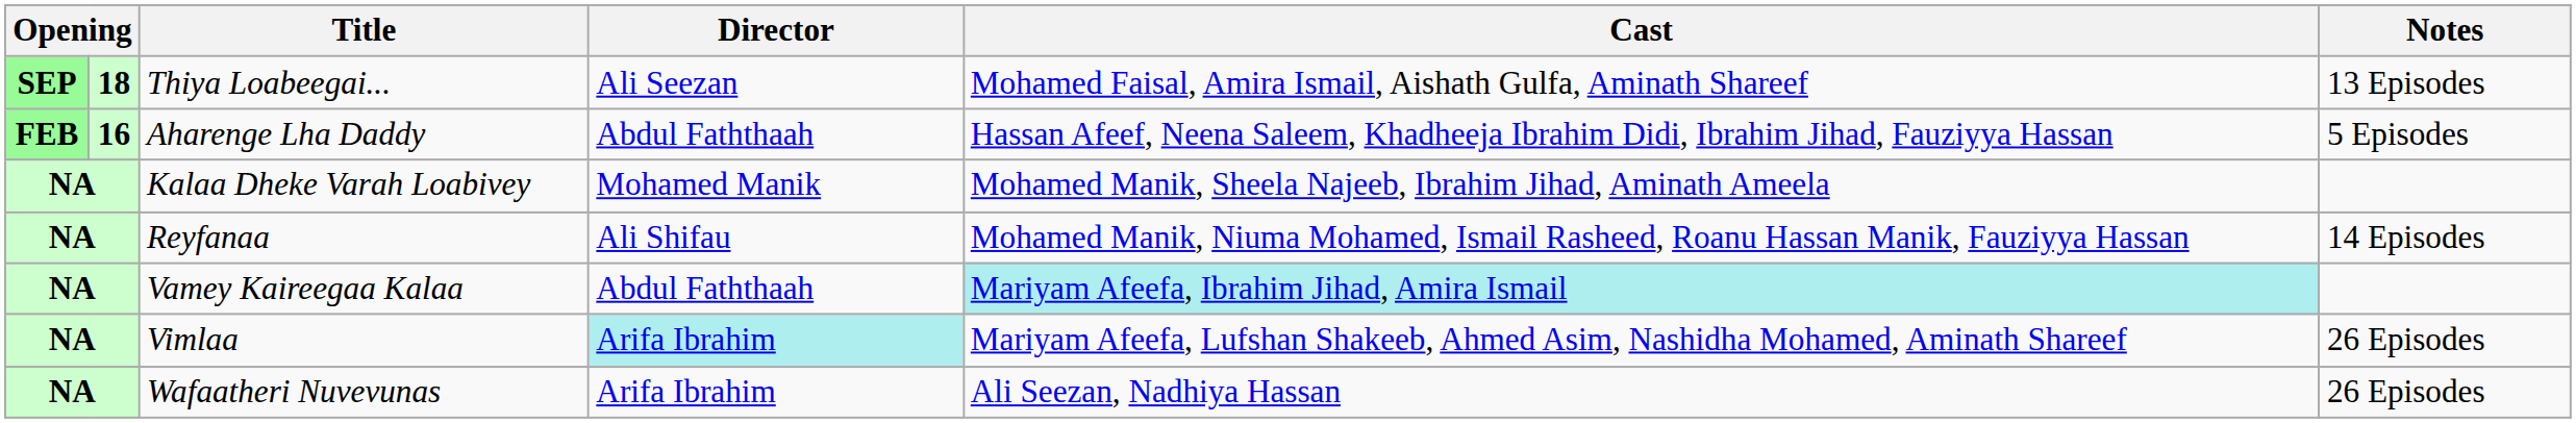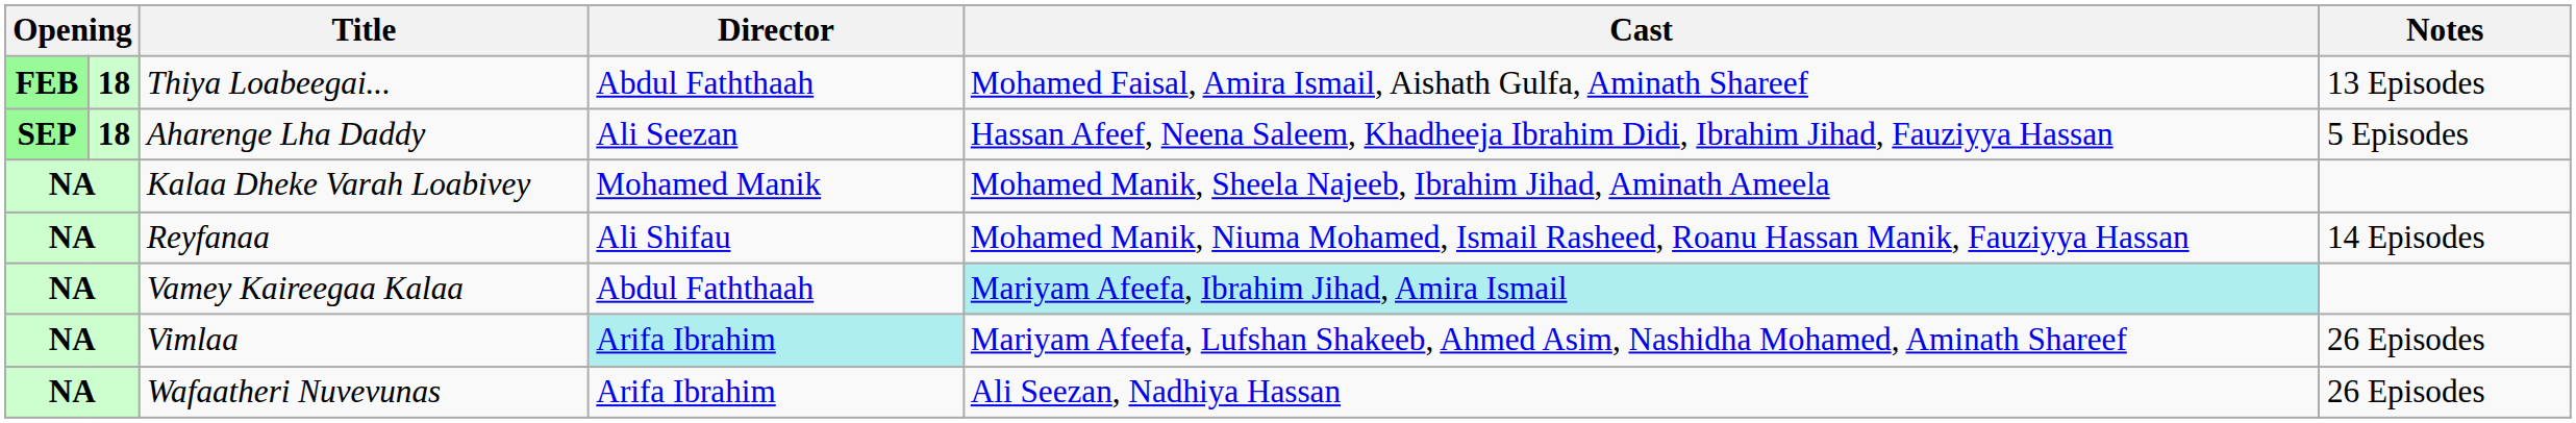Thiya Loabeegai... | column 1: SEP -> FEB
Thiya Loabeegai... | Director: Ali Seezan -> Abdul Faththaah
Aharenge Lha Daddy | column 1: FEB -> SEP
Aharenge Lha Daddy | column 2: 16 -> 18
Aharenge Lha Daddy | Director: Abdul Faththaah -> Ali Seezan
